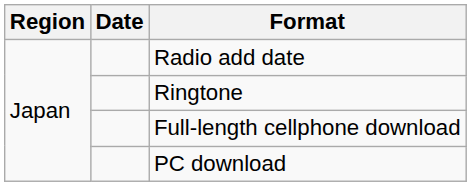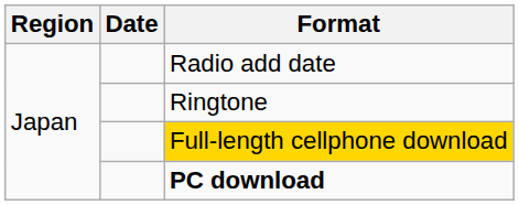Full-length cellphone download | Format: no background -> gold background
PC download | Format: normal -> bold
